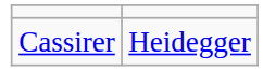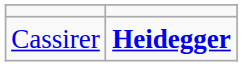Cassirer | column 2: normal -> bold
